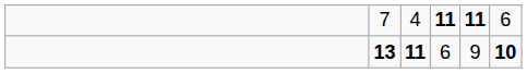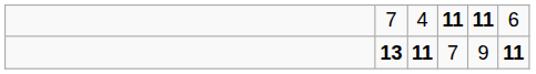row 2 | column 4: 6 -> 7
row 2 | column 6: 10 -> 11
